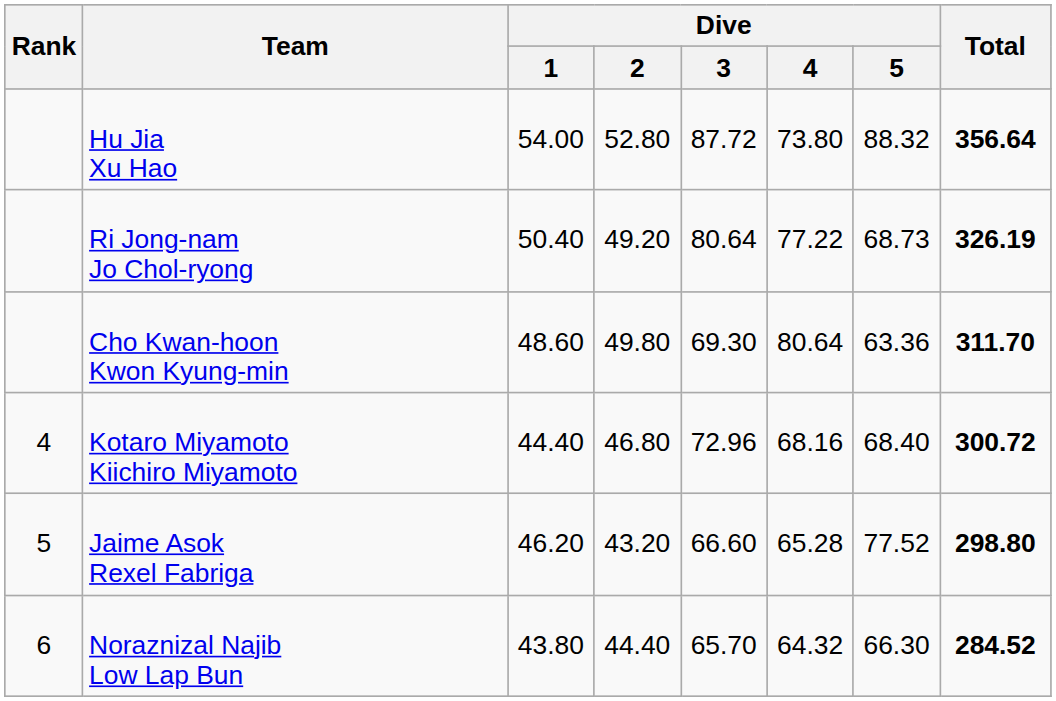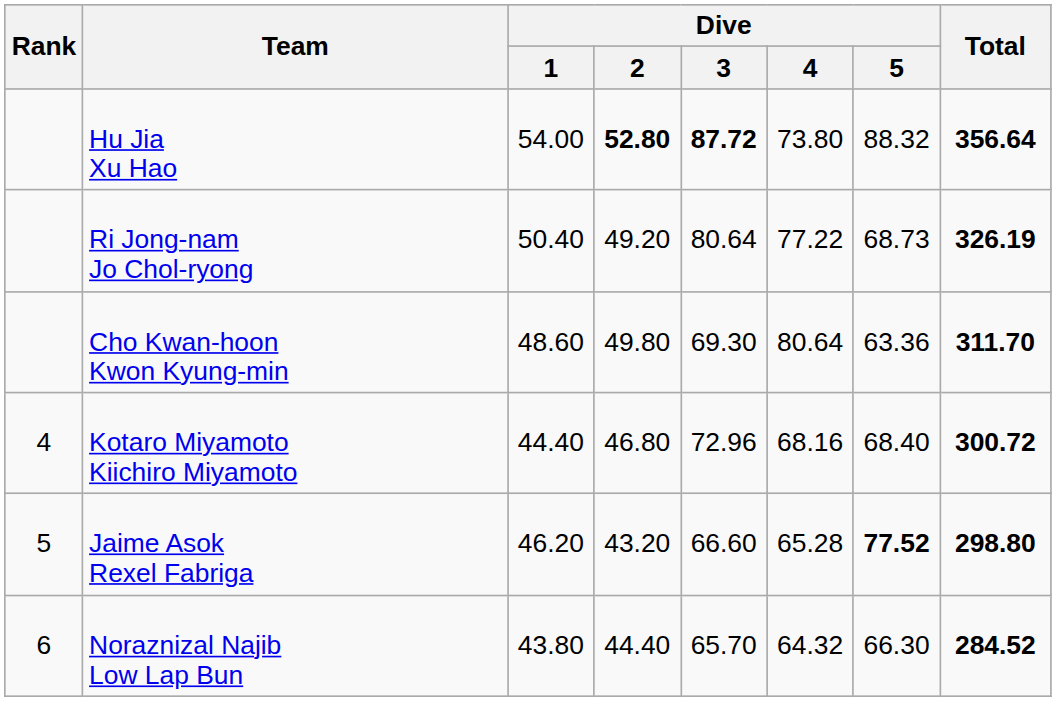Hu Jia Xu Hao | Dive / 2: normal -> bold
Hu Jia Xu Hao | Dive / 3: normal -> bold
Jaime Asok Rexel Fabriga | Dive / 5: normal -> bold
